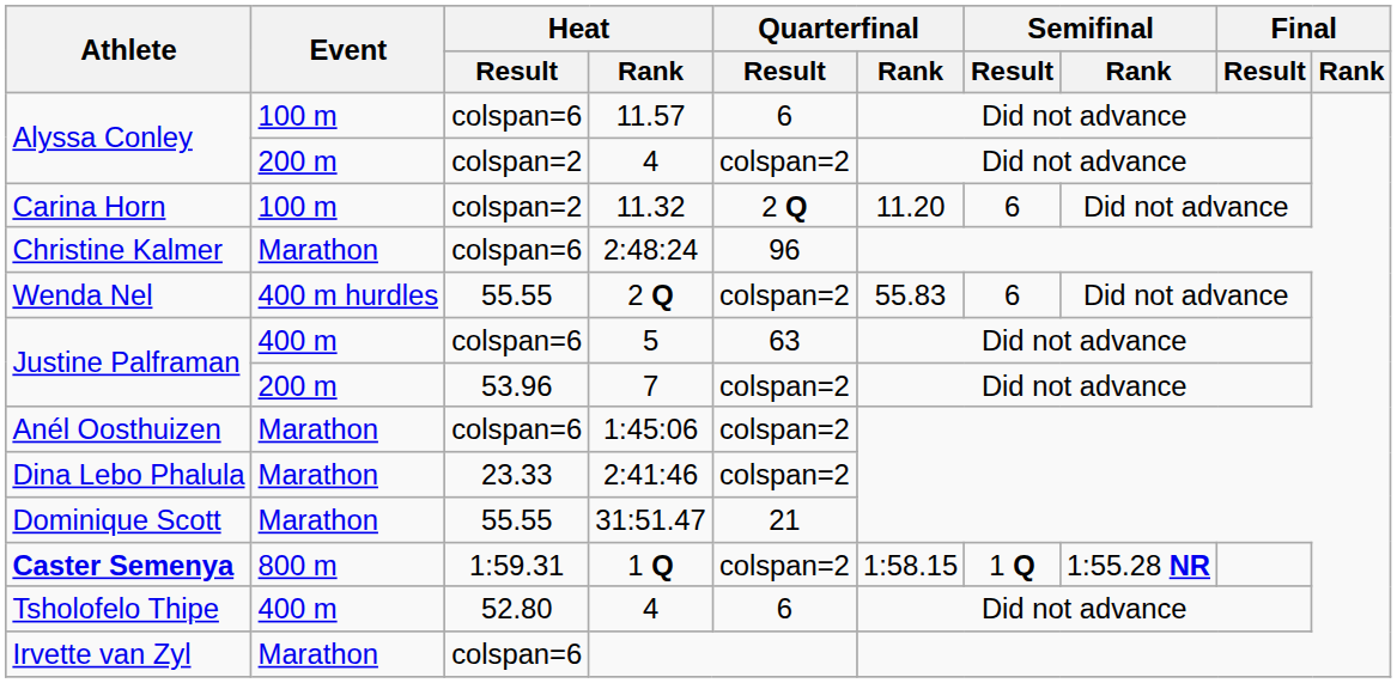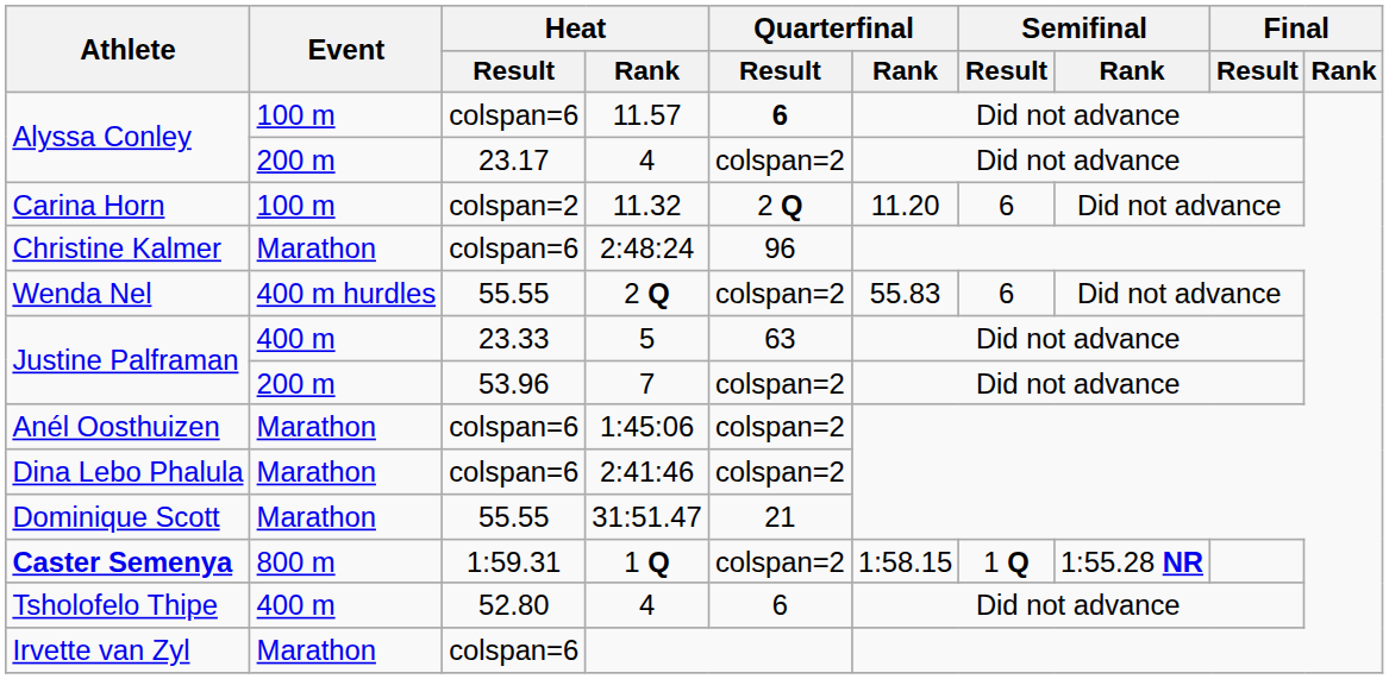11.57 | Quarterfinal / Result: normal -> bold
Alyssa Conley / 4 | Heat / Result: colspan=2 -> 23.17
5 | Heat / Result: colspan=6 -> 23.33
2:41:46 | Heat / Result: 23.33 -> colspan=6
